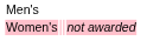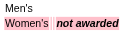Women's | column 2: normal -> bold
